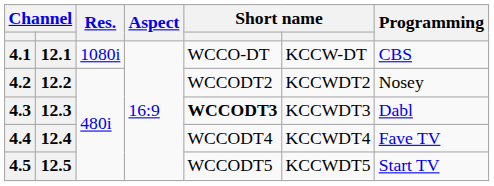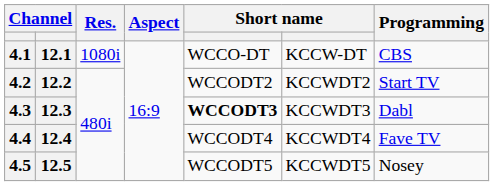4.2 | Programming: Nosey -> Start TV
4.5 | Programming: Start TV -> Nosey
